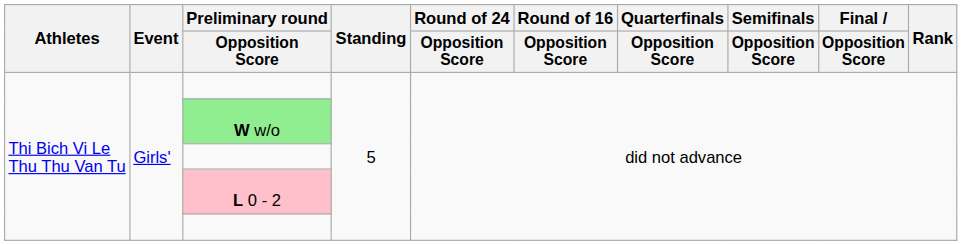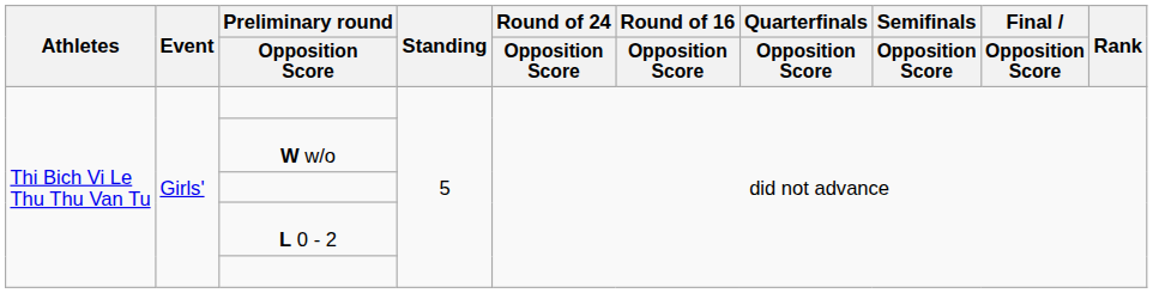W w/o | Preliminary round / Opposition Score: lightgreen background -> no background
L 0 - 2 | Preliminary round / Opposition Score: pink background -> no background
